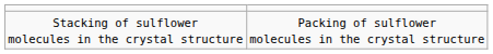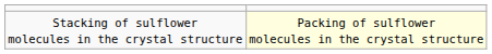Stacking of sulflower molecules in the crystal structure | column 2: no background -> lightyellow background
